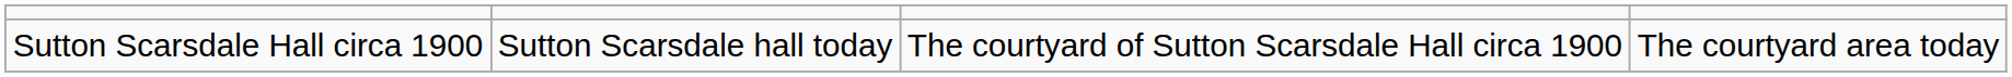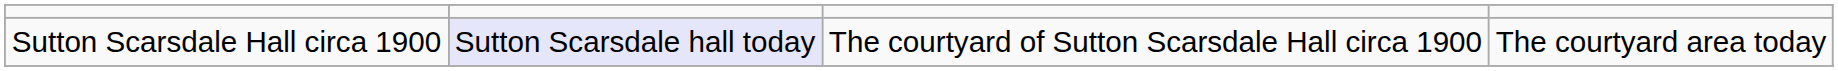Sutton Scarsdale Hall circa 1900 | column 2: no background -> lavender background
